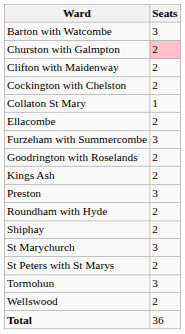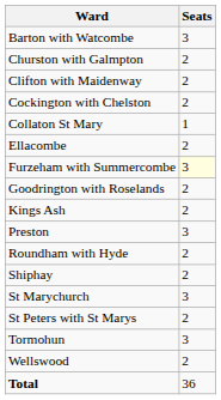Churston with Galmpton | Seats: pink background -> no background
Furzeham with Summercombe | Seats: no background -> lightyellow background
